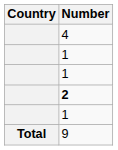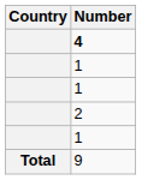row 2 | Number: normal -> bold
row 5 | Number: bold -> normal
